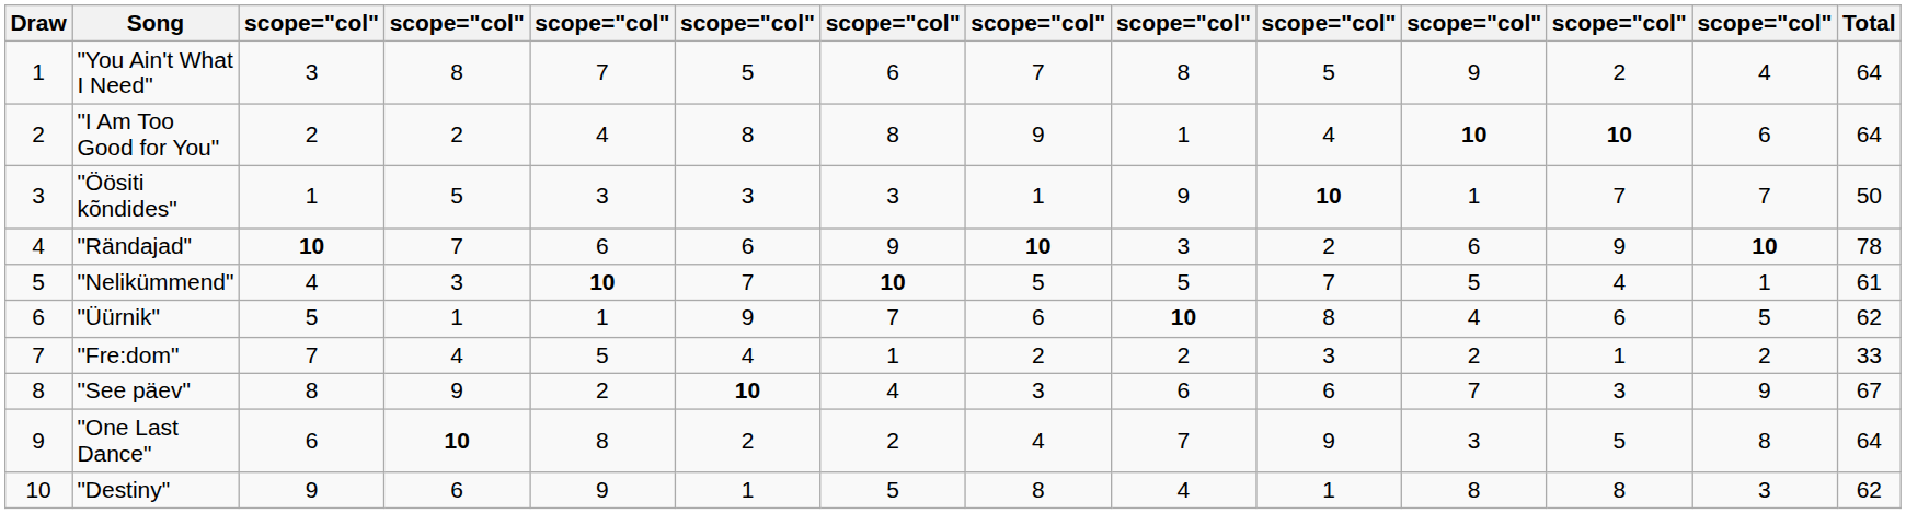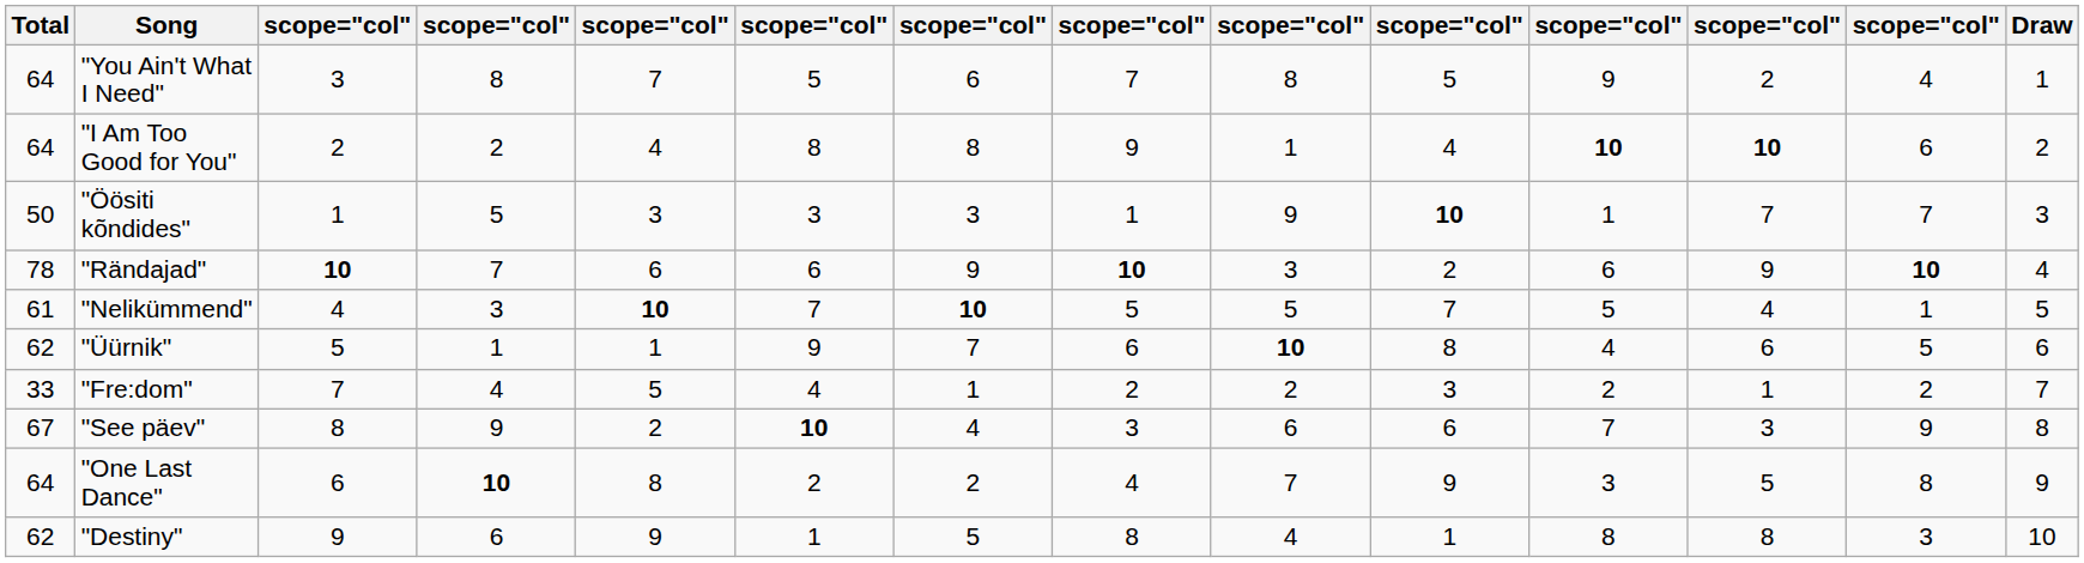columns swapped: Draw <-> Total
